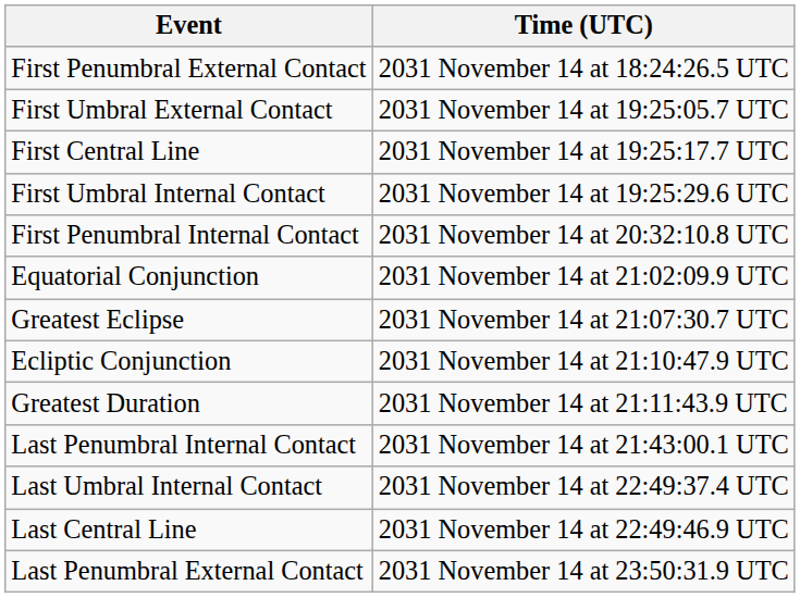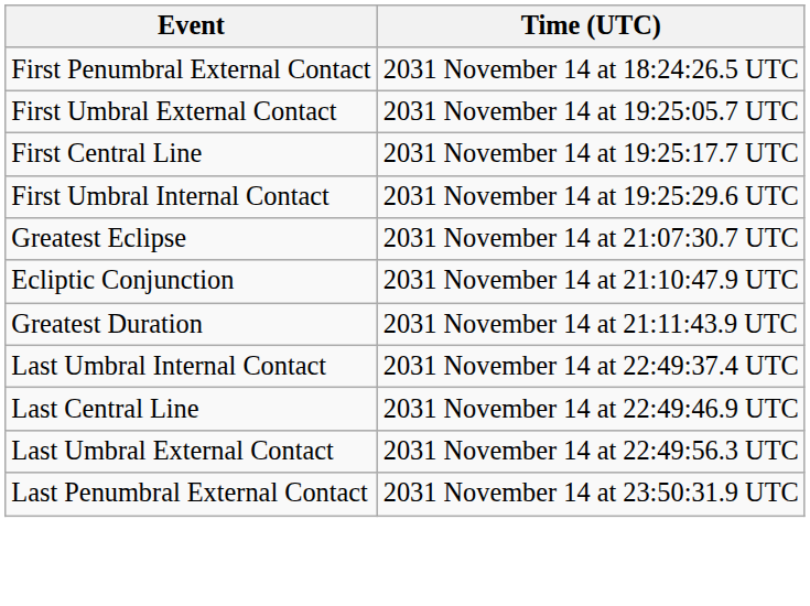- row: First Penumbral Internal Contact | 2031 November 14 at 20:32:10.8 UTC
- row: Equatorial Conjunction | 2031 November 14 at 21:02:09.9 UTC
- row: Last Penumbral Internal Contact | 2031 November 14 at 21:43:00.1 UTC
+ row: Last Umbral External Contact | 2031 November 14 at 22:49:56.3 UTC
